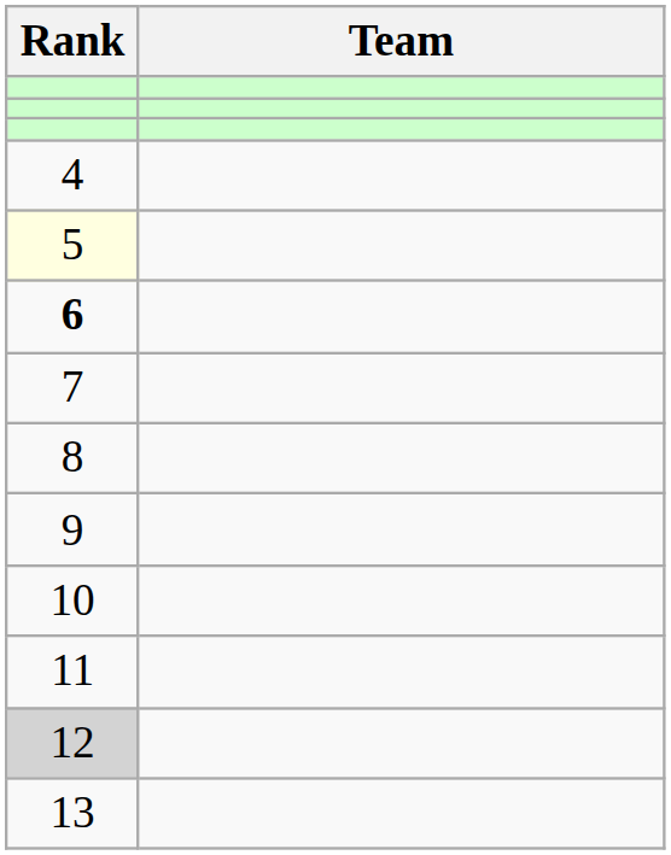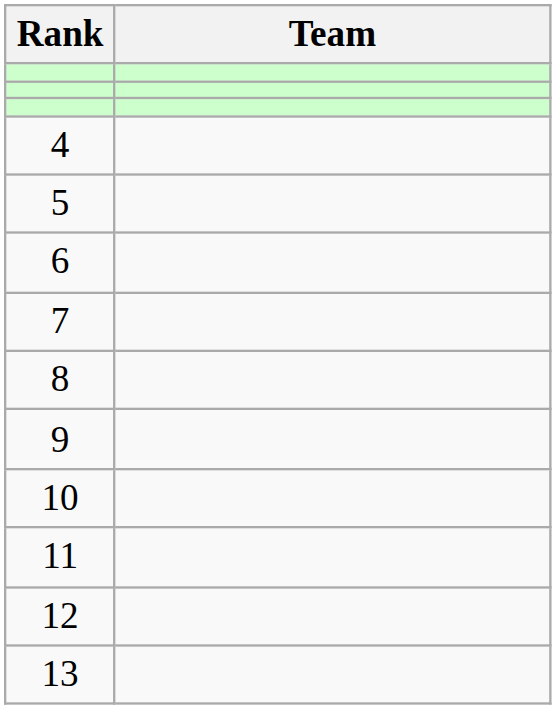row 6 | Rank: lightyellow background -> no background
row 7 | Rank: bold -> normal
row 13 | Rank: lightgrey background -> no background
